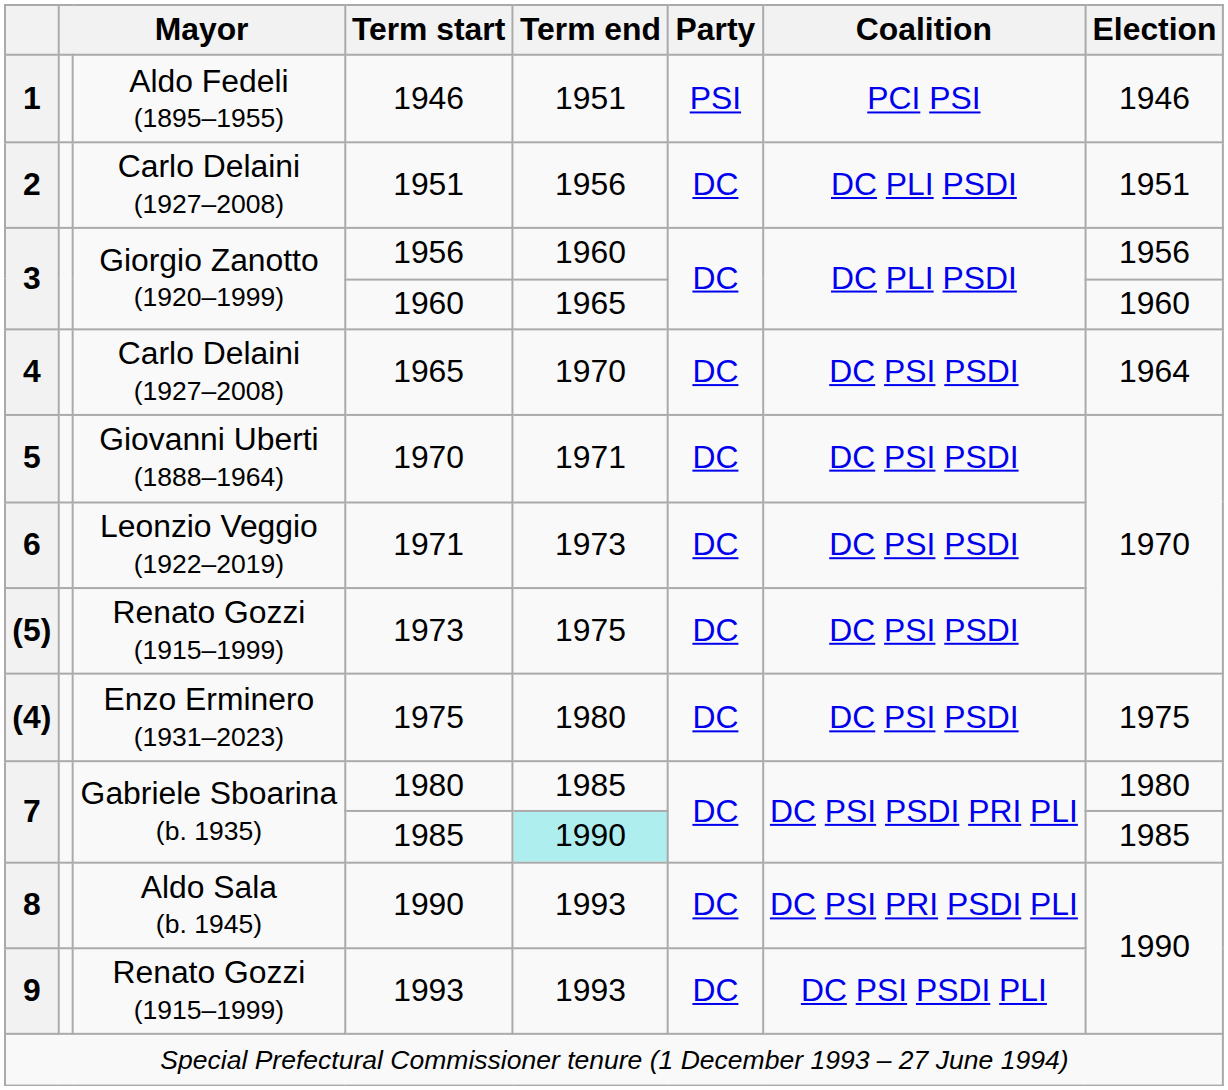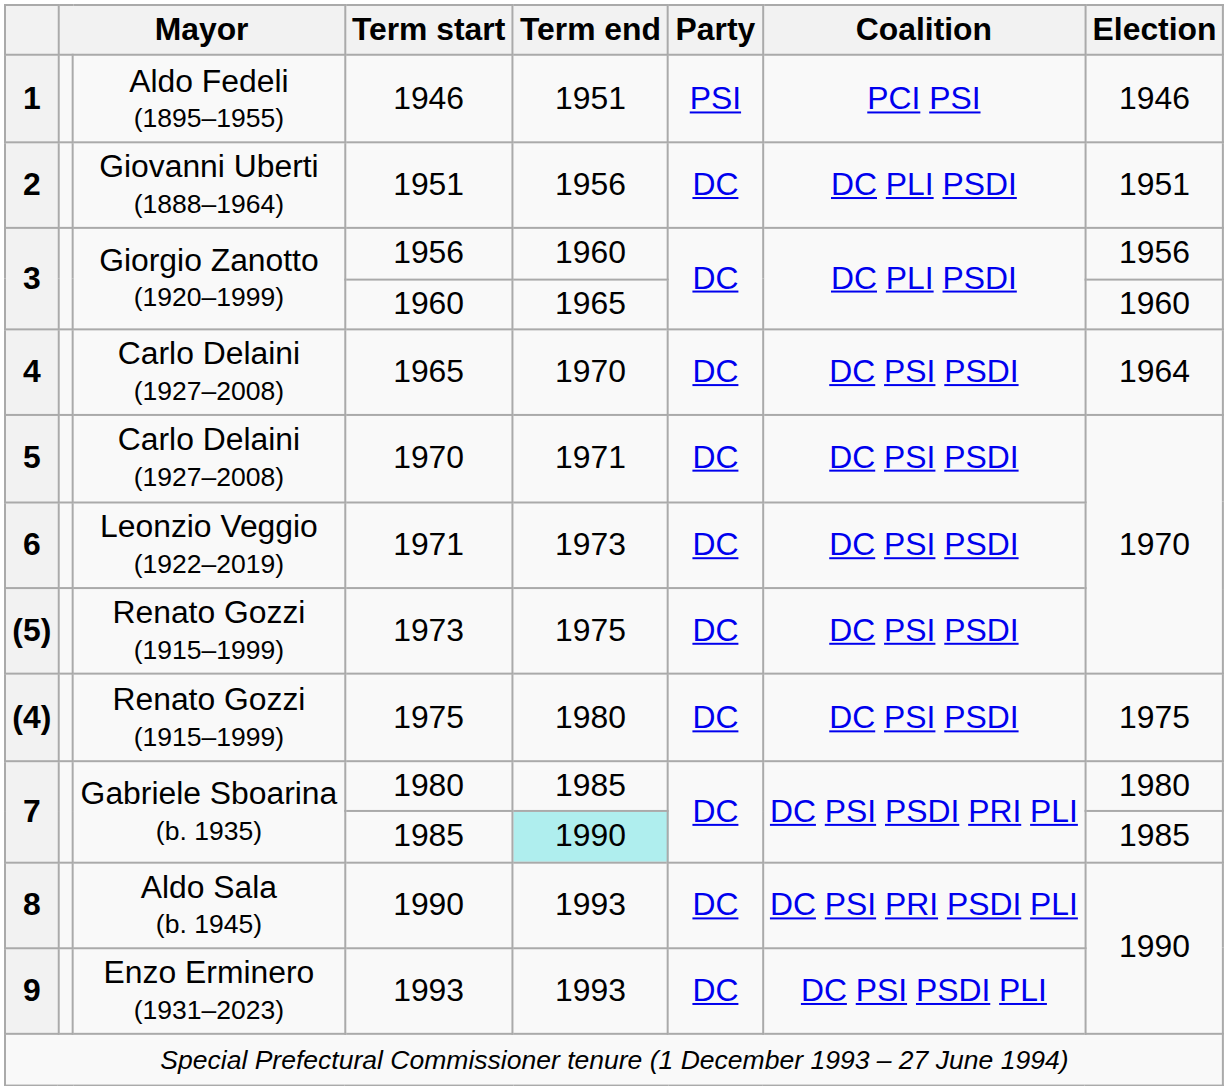row 3 | column 3: Carlo Delaini (1927–2008) -> Giovanni Uberti (1888–1964)
row 7 | column 3: Giovanni Uberti (1888–1964) -> Carlo Delaini (1927–2008)
row 10 | column 3: Enzo Erminero (1931–2023) -> Renato Gozzi (1915–1999)
row 14 | column 3: Renato Gozzi (1915–1999) -> Enzo Erminero (1931–2023)
